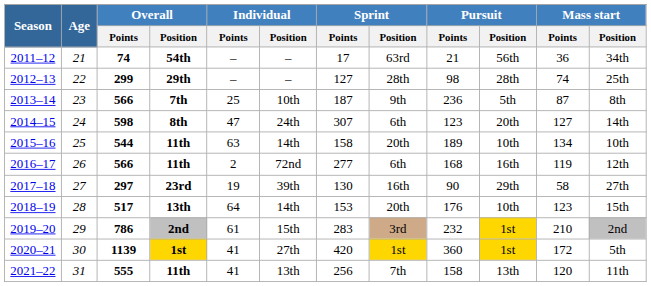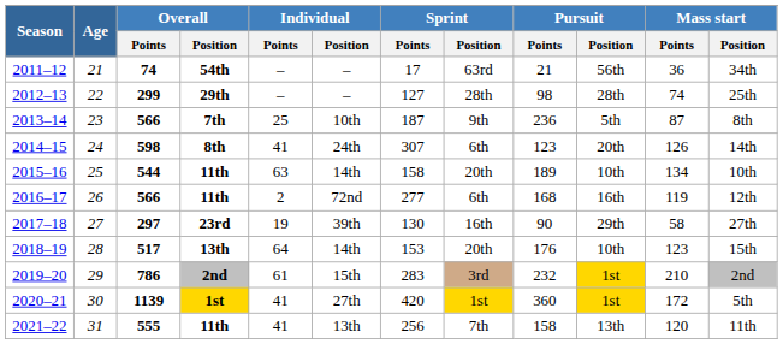2014–15 | Individual / Points: 47 -> 41
2014–15 | Mass start / Points: 127 -> 126
